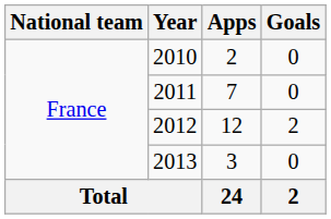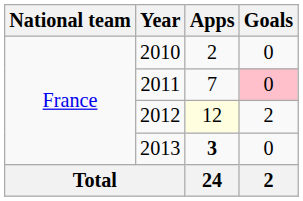2011 | Goals: no background -> pink background
2012 | Apps: no background -> lightyellow background
2013 | Apps: normal -> bold
